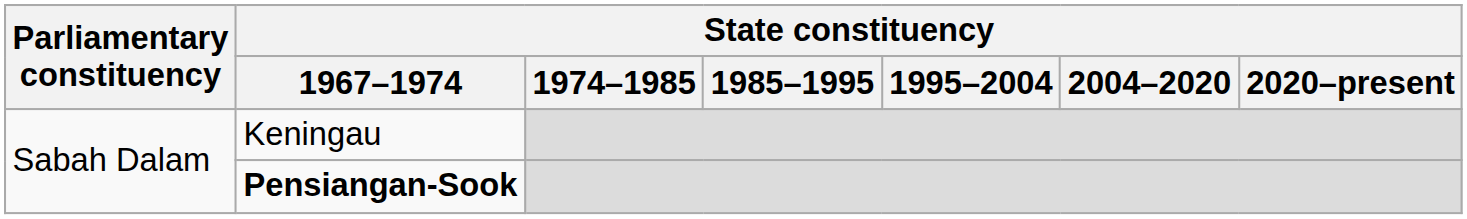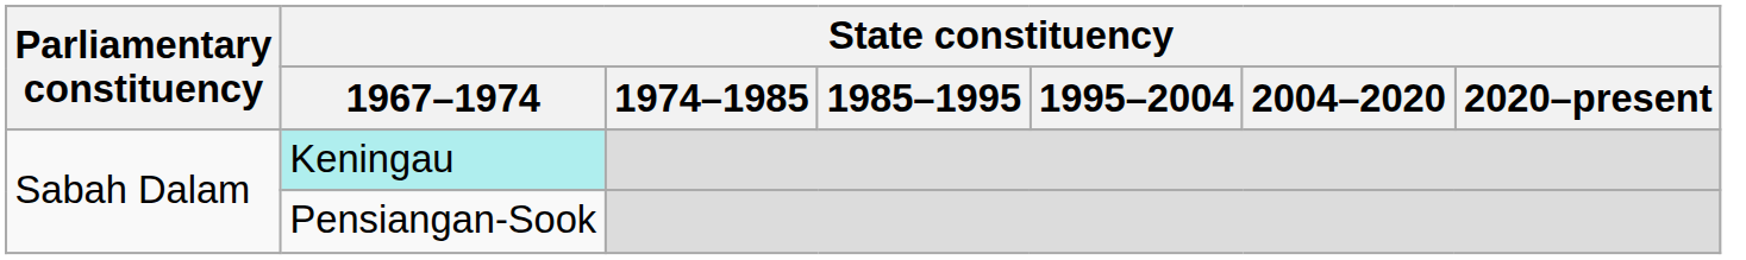Keningau | State constituency / 1967–1974: no background -> paleturquoise background
Pensiangan-Sook | State constituency / 1967–1974: bold -> normal
